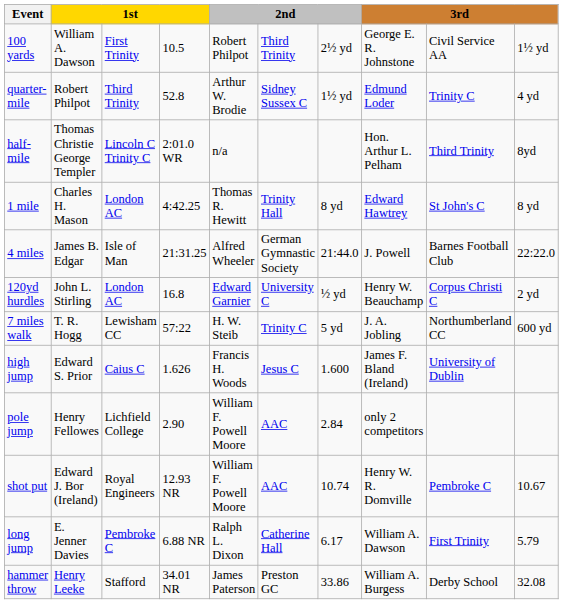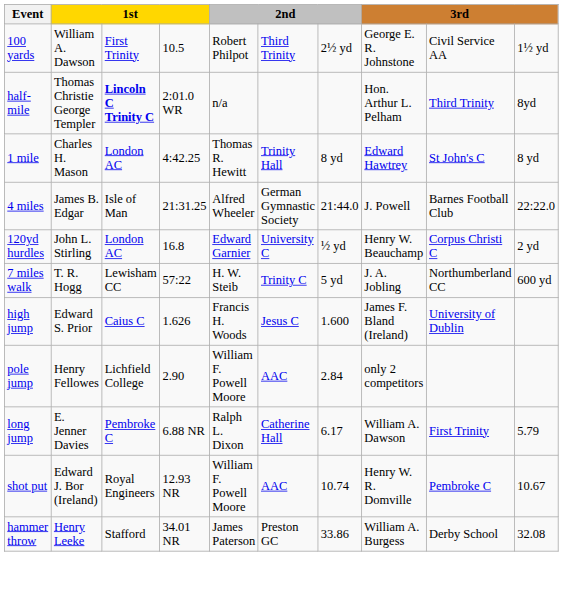- row: quarter-mile | Robert Philpot | Third Trinity | 52.8 | Arthur W. Brodie | Sidney Sussex C | 1½ yd | Edmund Loder | Trinity C | 4 yd
half-mile | column 3: normal -> bold
rows swapped: long jump <-> shot put
